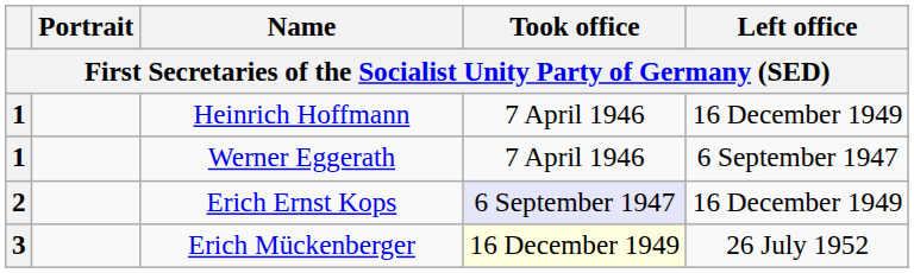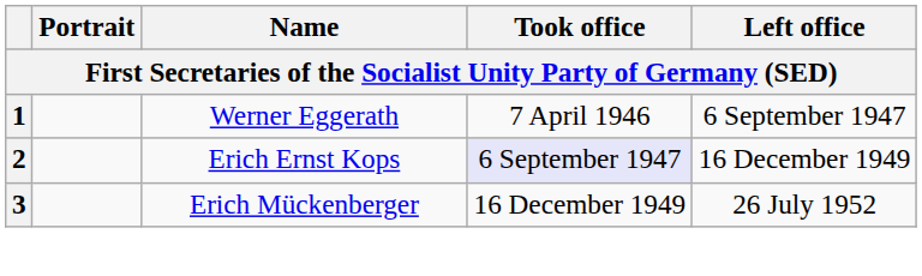- row: 1 | Heinrich Hoffmann | 7 April 1946 | 16 December 1949
Erich Mückenberger | Took office: lightyellow background -> no background
